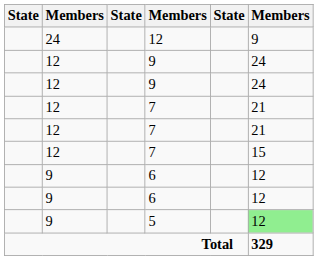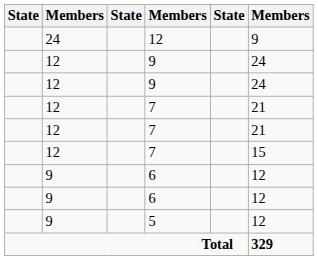5 | column 6: lightgreen background -> no background
